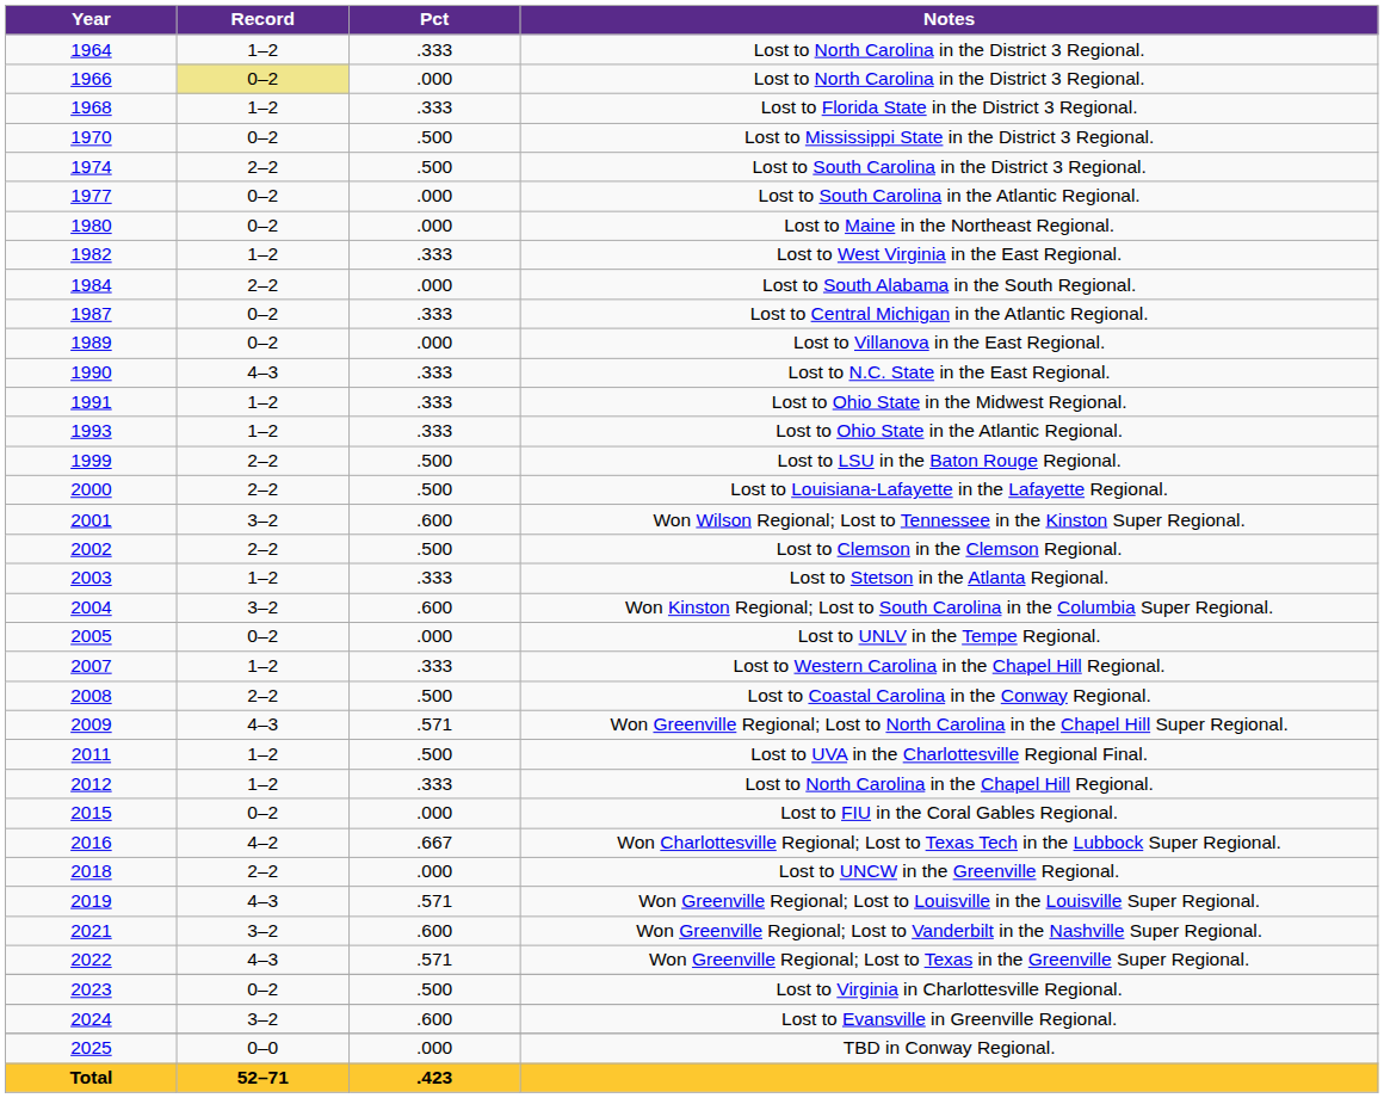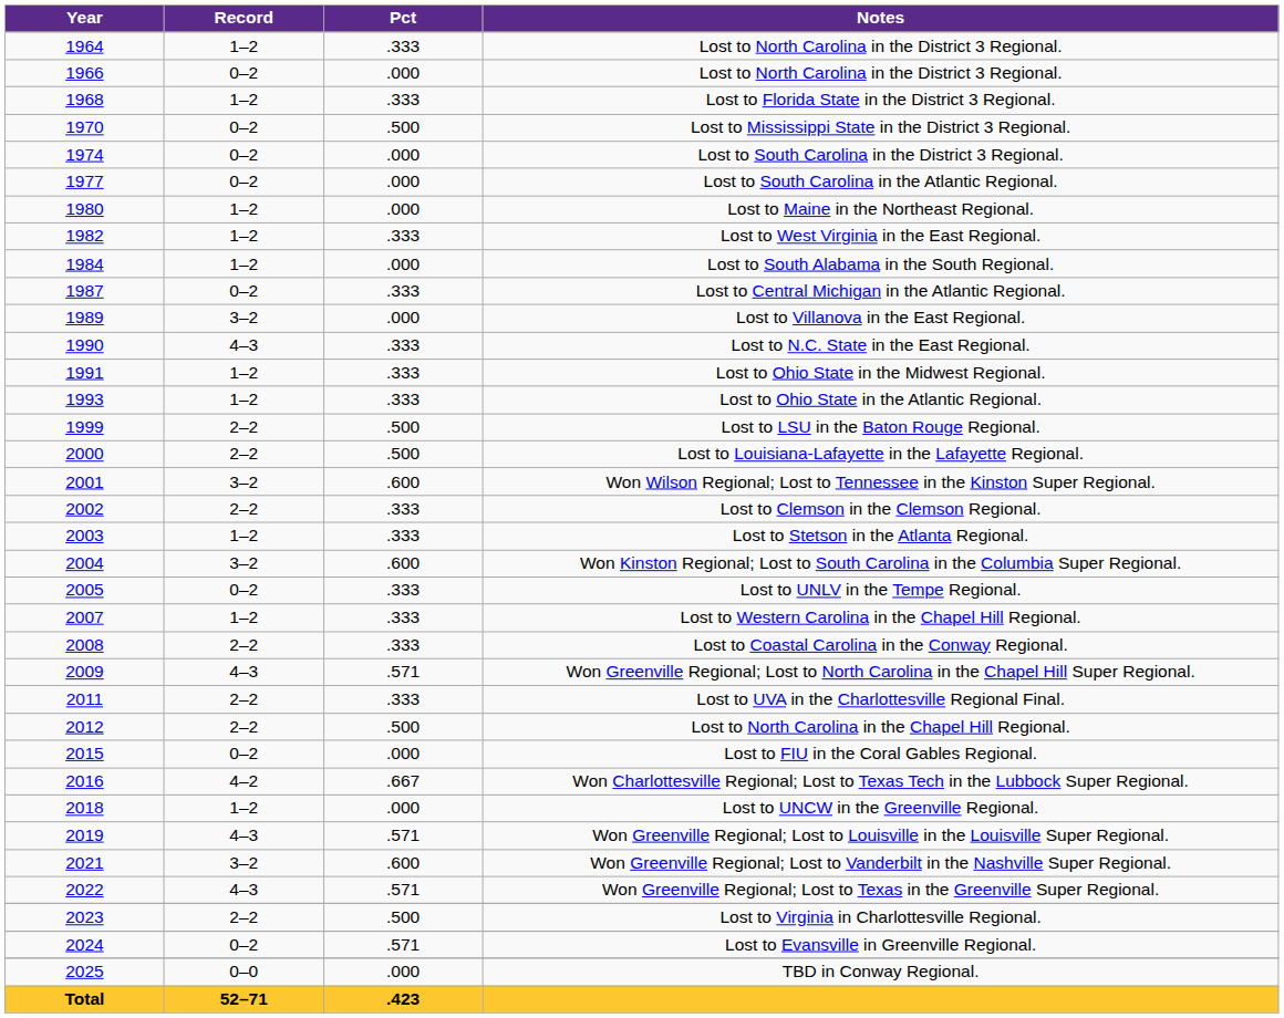1966 / Lost to North Carolina in the District 3 Regional. | Record: khaki background -> no background
Lost to South Carolina in the District 3 Regional. | Record: 2–2 -> 0–2
Lost to South Carolina in the District 3 Regional. | Pct: .500 -> .000
Lost to Maine in the Northeast Regional. | Record: 0–2 -> 1–2
Lost to South Alabama in the South Regional. | Record: 2–2 -> 1–2
Lost to Villanova in the East Regional. | Record: 0–2 -> 3–2
Lost to Clemson in the Clemson Regional. | Pct: .500 -> .333
Lost to UNLV in the Tempe Regional. | Pct: .000 -> .333
Lost to Coastal Carolina in the Conway Regional. | Pct: .500 -> .333
Lost to UVA in the Charlottesville Regional Final. | Record: 1–2 -> 2–2
Lost to UVA in the Charlottesville Regional Final. | Pct: .500 -> .333
Lost to North Carolina in the Chapel Hill Regional. | Record: 1–2 -> 2–2
Lost to North Carolina in the Chapel Hill Regional. | Pct: .333 -> .500
Lost to UNCW in the Greenville Regional. | Record: 2–2 -> 1–2
Lost to Virginia in Charlottesville Regional. | Record: 0–2 -> 2–2
Lost to Evansville in Greenville Regional. | Record: 3–2 -> 0–2
Lost to Evansville in Greenville Regional. | Pct: .600 -> .571
